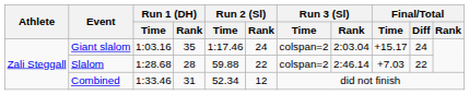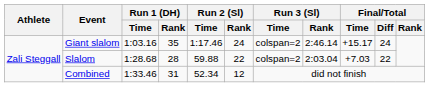Giant slalom | Run 3 (Sl) / Rank: 2:03.04 -> 2:46.14
Slalom | Run 3 (Sl) / Rank: 2:46.14 -> 2:03.04
